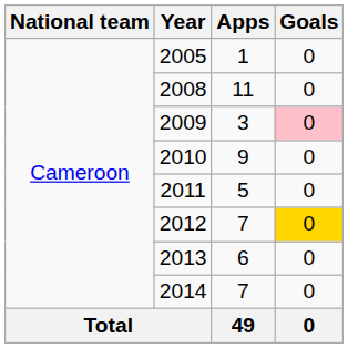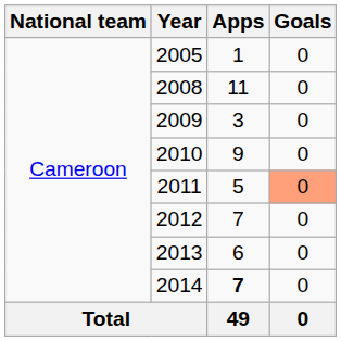2009 | Goals: pink background -> no background
2011 | Goals: no background -> lightsalmon background
2012 | Goals: gold background -> no background
2014 | Apps: normal -> bold
